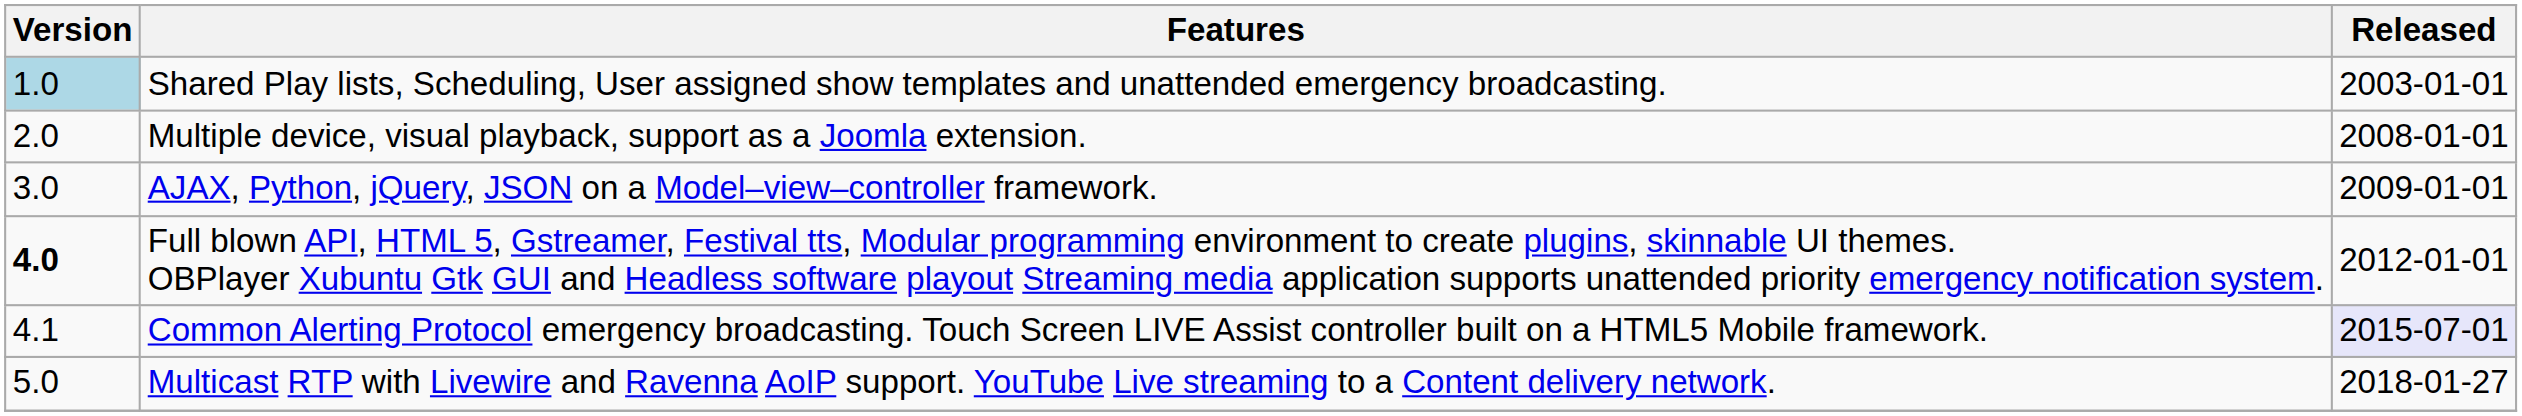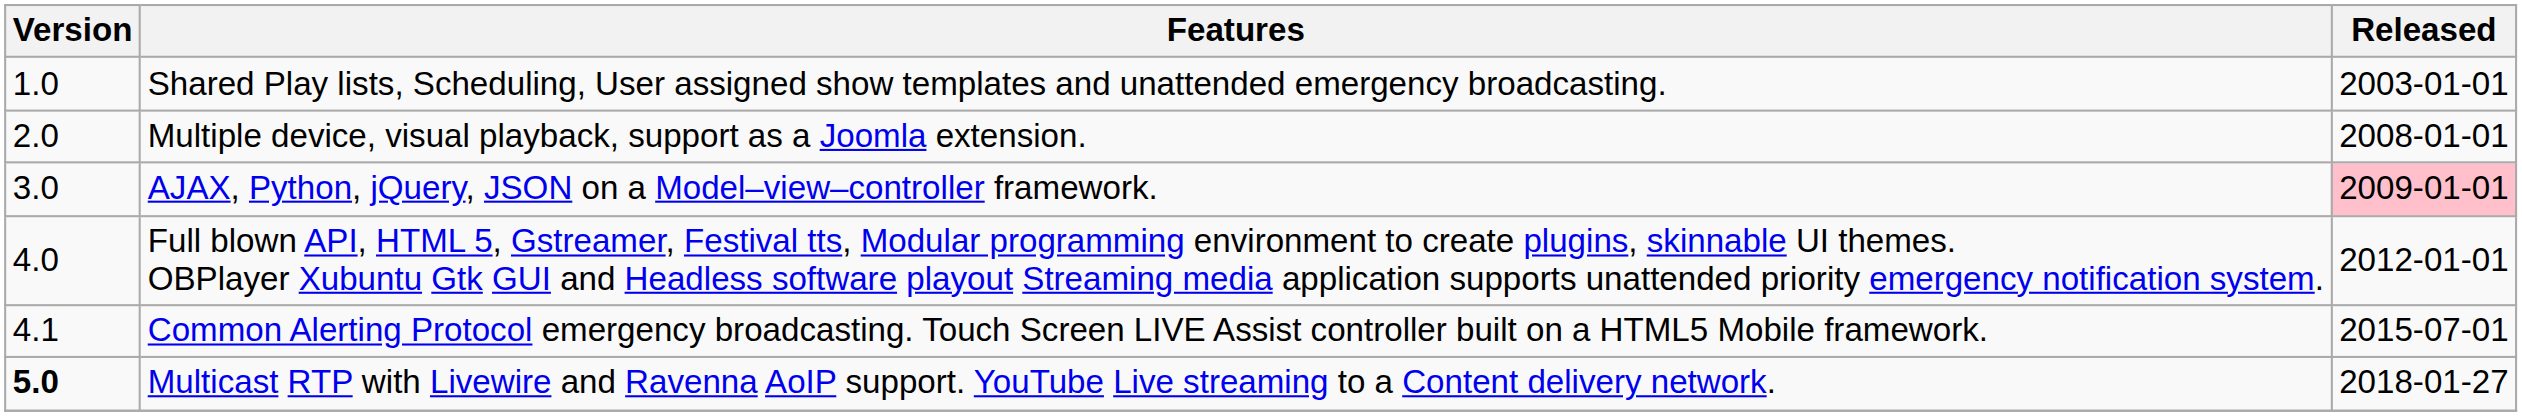row 2 | Version: lightblue background -> no background
row 4 | Released: no background -> pink background
row 5 | Version: bold -> normal
row 6 | Released: lavender background -> no background
row 7 | Version: normal -> bold
